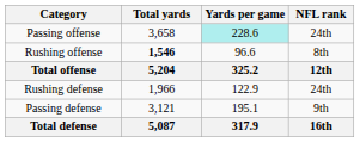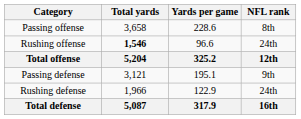Passing offense | Yards per game: paleturquoise background -> no background
Passing offense | NFL rank: 24th -> 8th
Rushing offense | NFL rank: 8th -> 24th
rows swapped: Passing defense <-> Rushing defense
